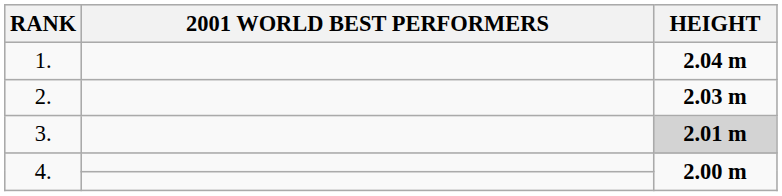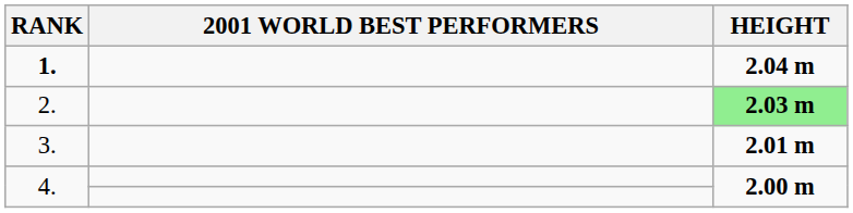1. | RANK: normal -> bold
2. | HEIGHT: no background -> lightgreen background
3. | HEIGHT: lightgrey background -> no background
